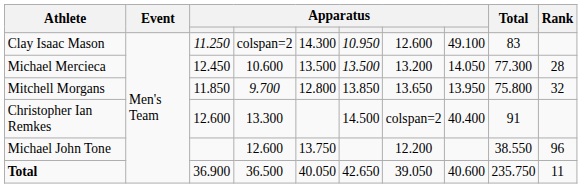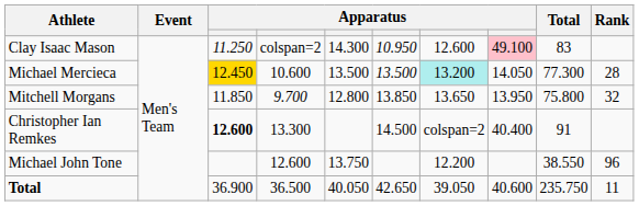Clay Isaac Mason | column 8: no background -> pink background
Michael Mercieca | column 3: no background -> gold background
Michael Mercieca | column 7: no background -> paleturquoise background
Christopher Ian Remkes | column 3: normal -> bold
